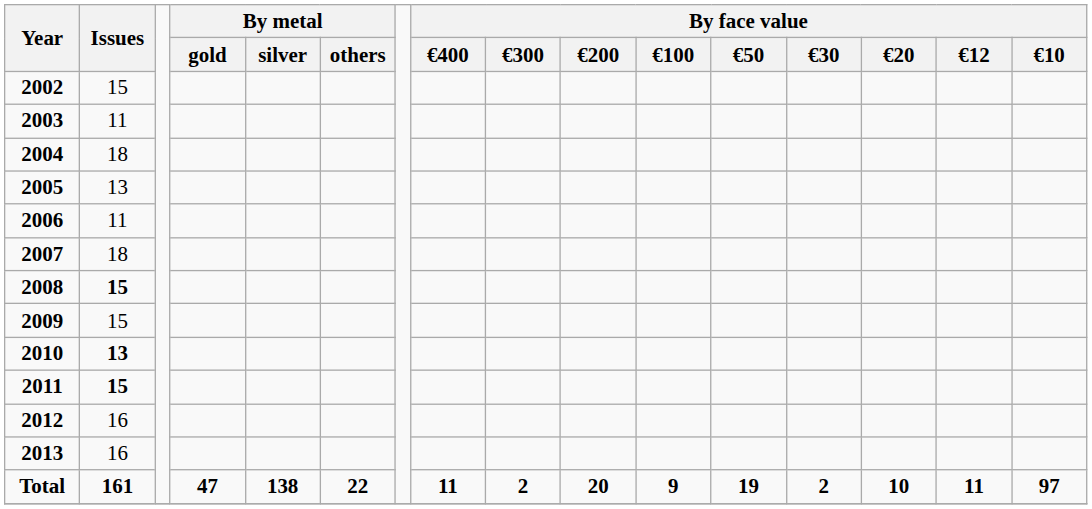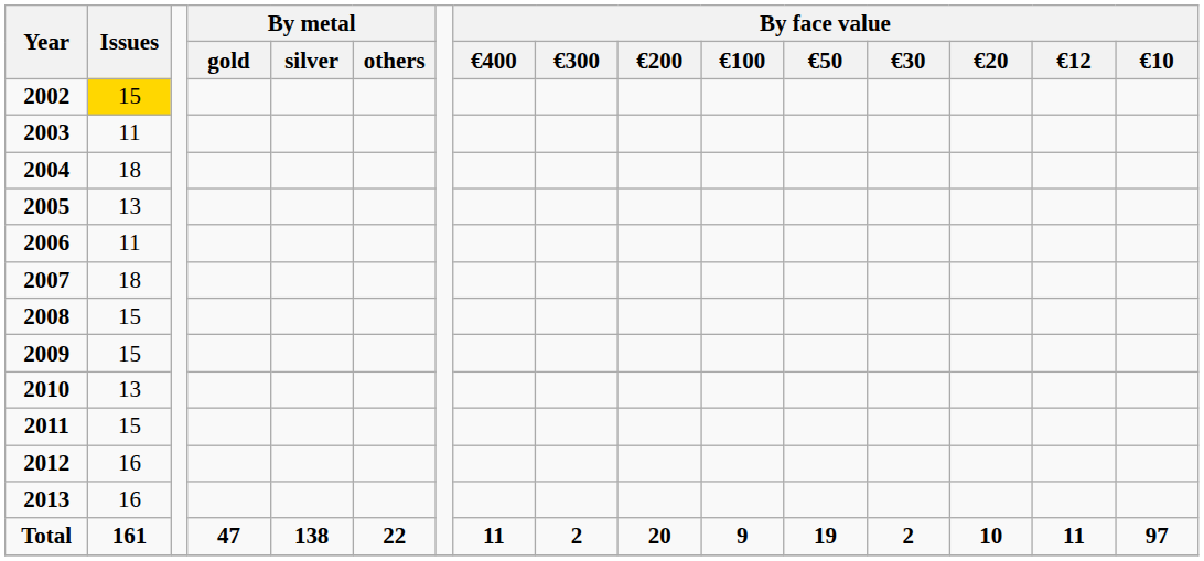2002 | Issues: no background -> gold background
2008 | Issues: bold -> normal
2010 | Issues: bold -> normal
2011 | Issues: bold -> normal
